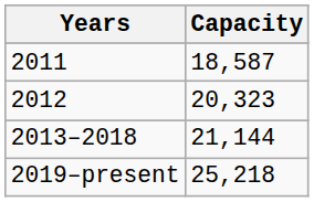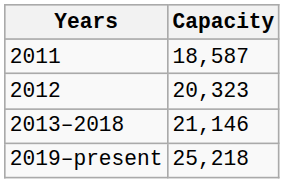2013–2018 | Capacity: 21,144 -> 21,146
